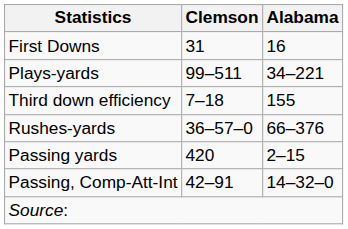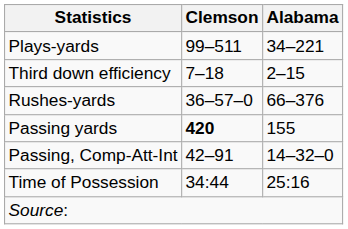- row: First Downs | 31 | 16
Third down efficiency | Alabama: 155 -> 2–15
Passing yards | Clemson: normal -> bold
Passing yards | Alabama: 2–15 -> 155
+ row: Time of Possession | 34:44 | 25:16
